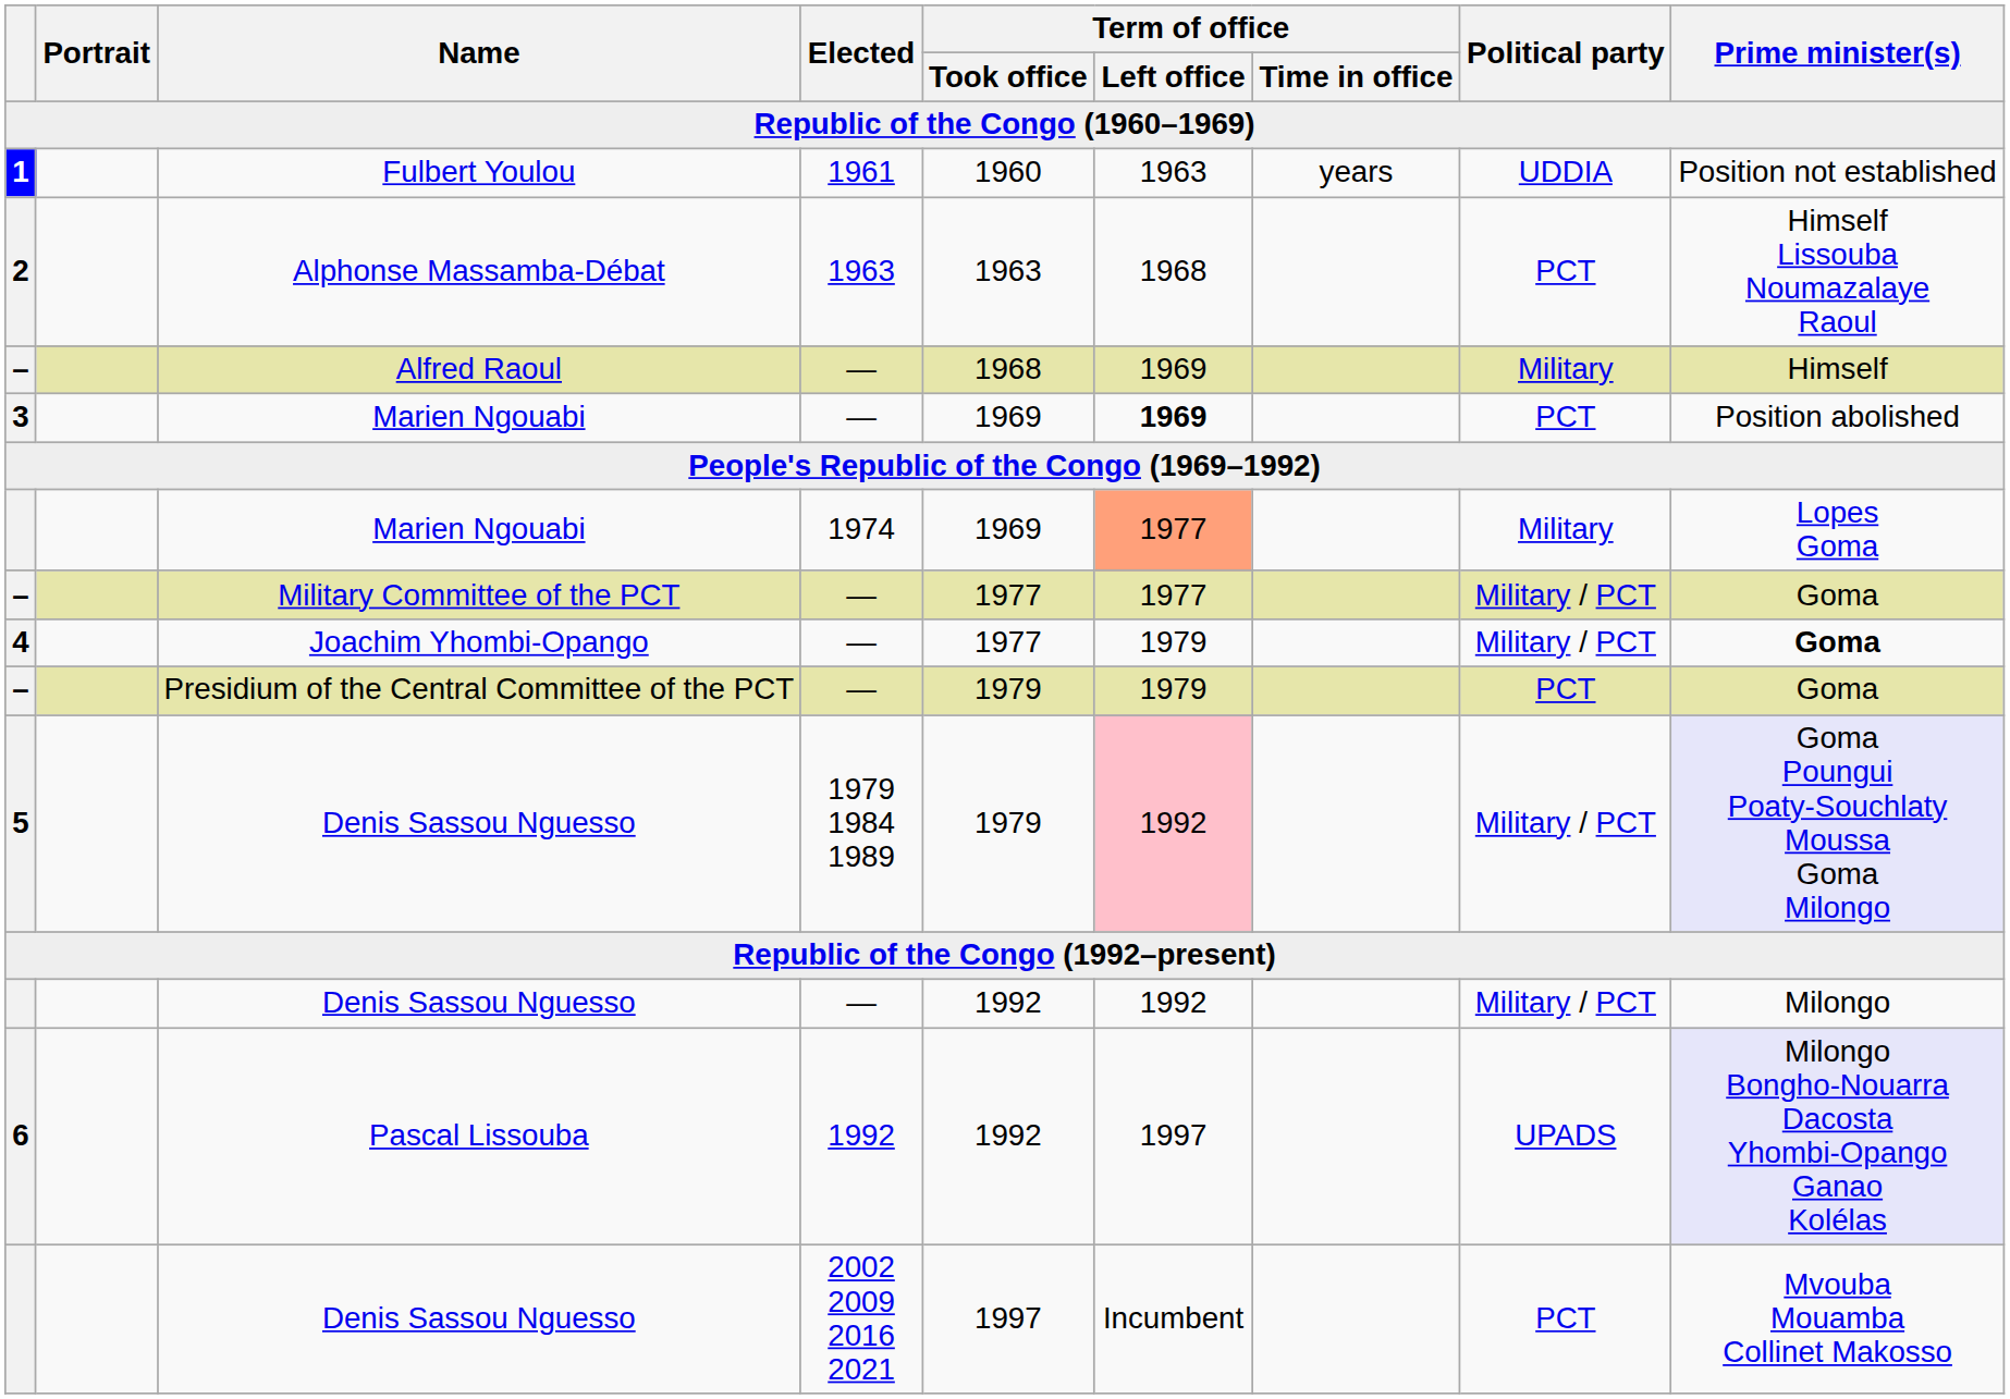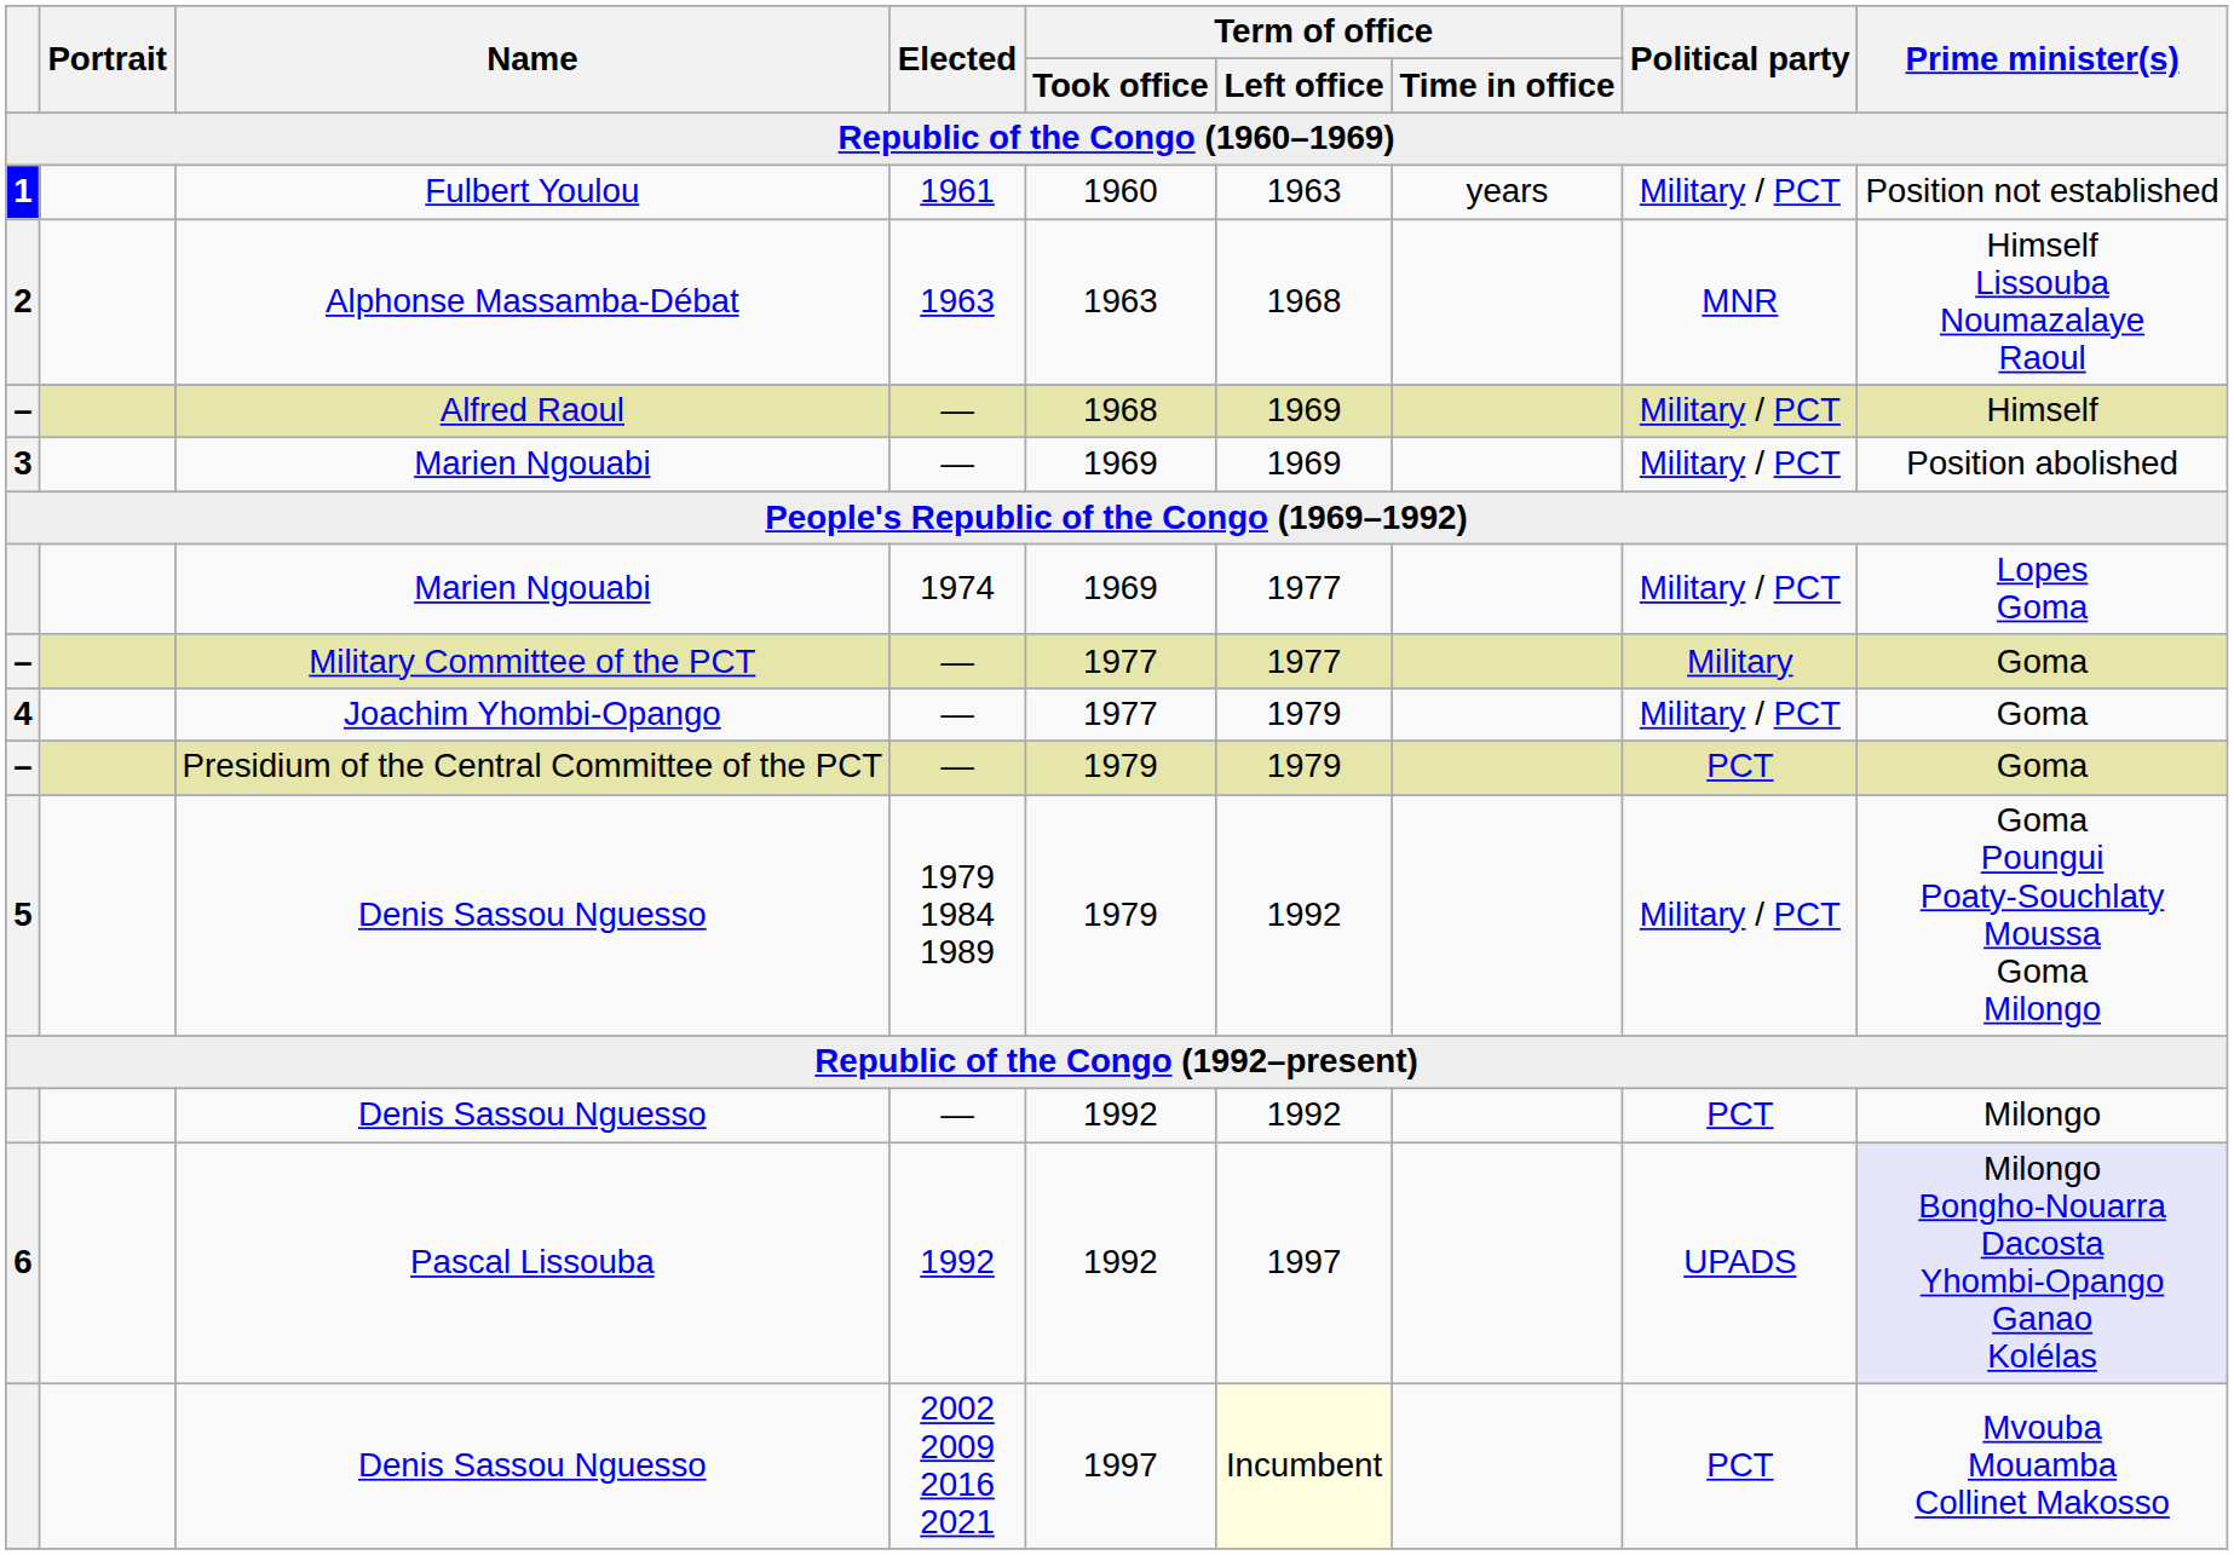Fulbert Youlou | Political party: UDDIA -> Military / PCT
Alphonse Massamba-Débat | Political party: PCT -> MNR
Alfred Raoul | Political party: Military -> Military / PCT
Marien Ngouabi / — | Term of office / Left office: bold -> normal
Marien Ngouabi / — | Political party: PCT -> Military / PCT
Marien Ngouabi / 1974 | Term of office / Left office: lightsalmon background -> no background
Marien Ngouabi / 1974 | Political party: Military -> Military / PCT
Military Committee of the PCT | Political party: Military / PCT -> Military
Joachim Yhombi-Opango | Prime minister(s): bold -> normal
Denis Sassou Nguesso / 1979 1984 1989 | Term of office / Left office: pink background -> no background
Denis Sassou Nguesso / 1979 1984 1989 | Prime minister(s): lavender background -> no background
Denis Sassou Nguesso / — | Political party: Military / PCT -> PCT
Denis Sassou Nguesso / 2002 2009 2016 2021 | Term of office / Left office: no background -> lightyellow background
